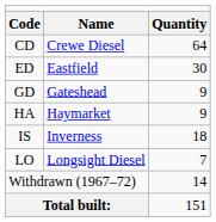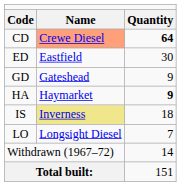CD | column 2: no background -> lightsalmon background
CD | column 3: normal -> bold
HA | column 3: normal -> bold
IS | column 2: no background -> khaki background
